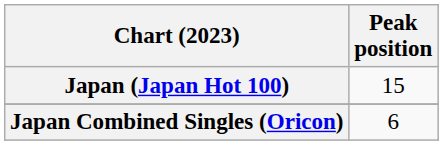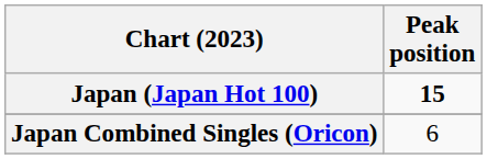Japan (Japan Hot 100) | Peak position: normal -> bold
